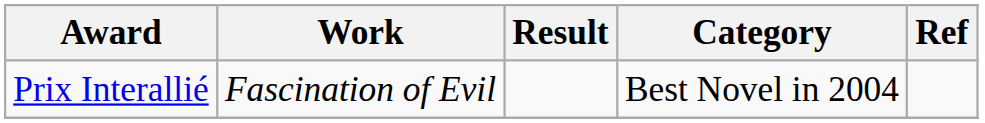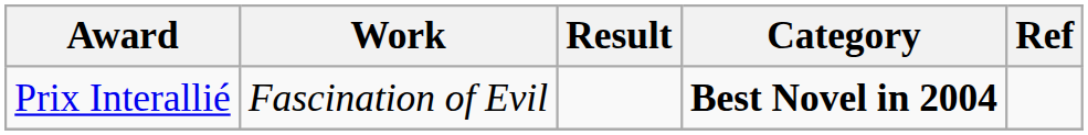Prix Interallié | Category: normal -> bold
